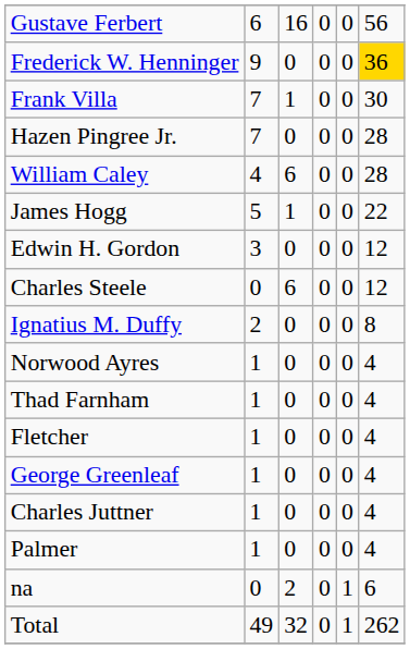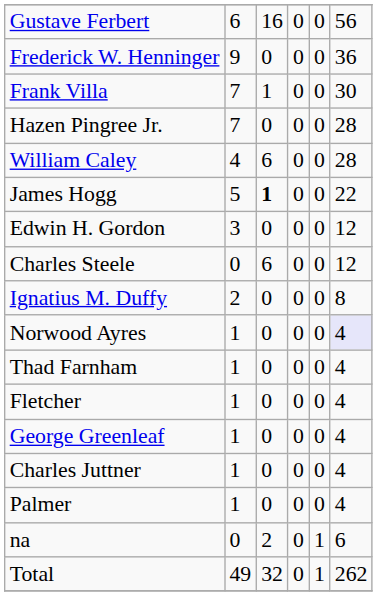Frederick W. Henninger | column 6: gold background -> no background
James Hogg | column 3: normal -> bold
Norwood Ayres | column 6: no background -> lavender background
